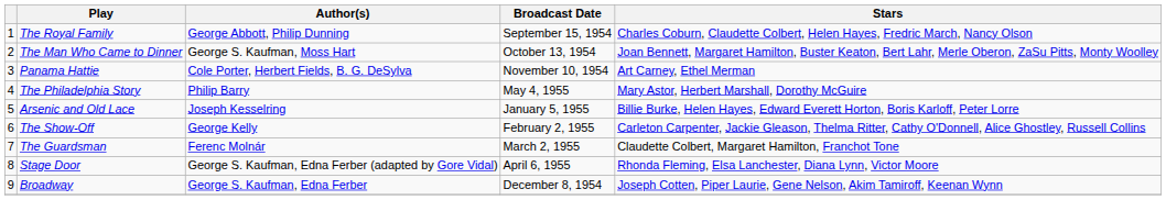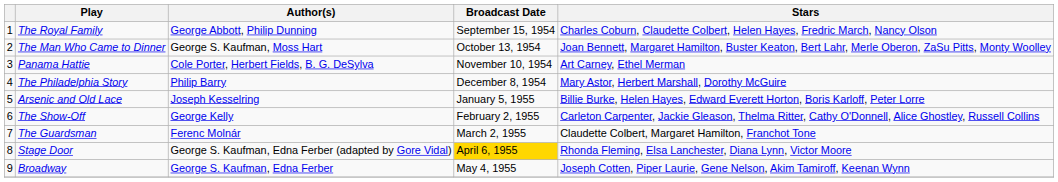The Philadelphia Story | Broadcast Date: May 4, 1955 -> December 8, 1954
Stage Door | Broadcast Date: no background -> gold background
Broadway | Broadcast Date: December 8, 1954 -> May 4, 1955
